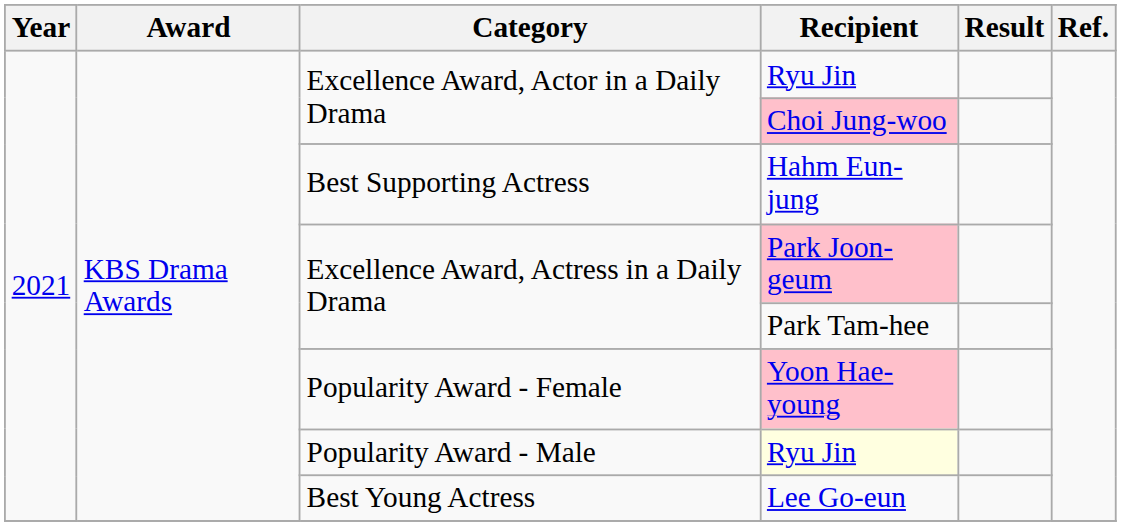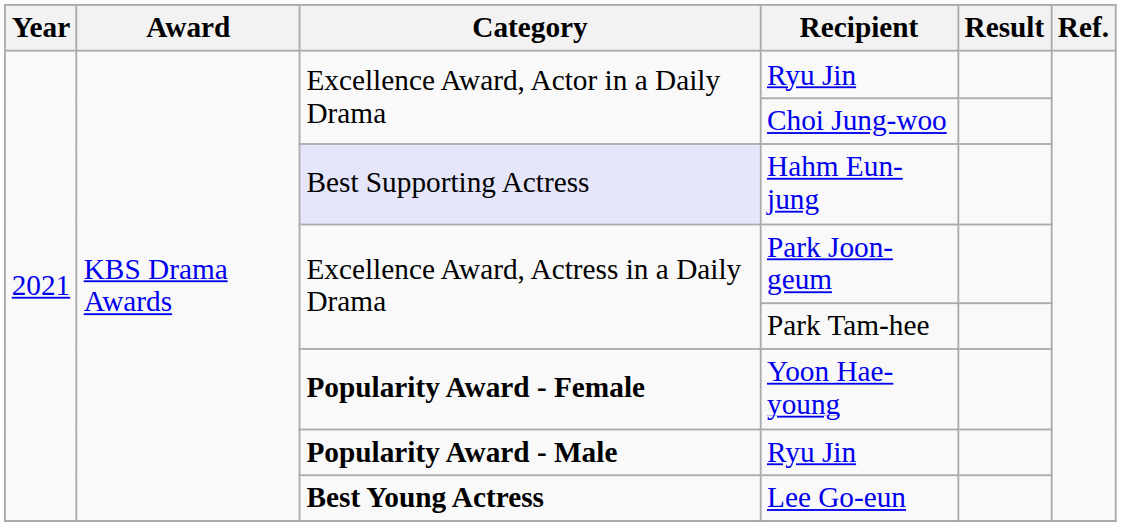Choi Jung-woo | Recipient: pink background -> no background
Hahm Eun-jung | Category: no background -> lavender background
Park Joon-geum | Recipient: pink background -> no background
Yoon Hae-young | Category: normal -> bold
Yoon Hae-young | Recipient: pink background -> no background
Popularity Award - Male / Ryu Jin | Category: normal -> bold
Popularity Award - Male / Ryu Jin | Recipient: lightyellow background -> no background
Lee Go-eun | Category: normal -> bold
